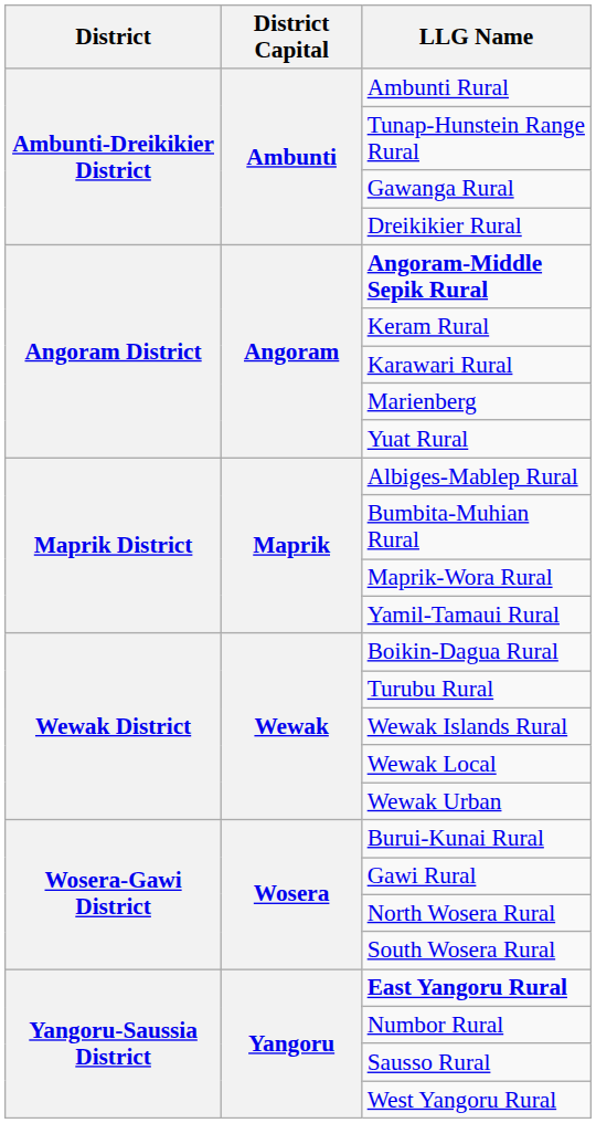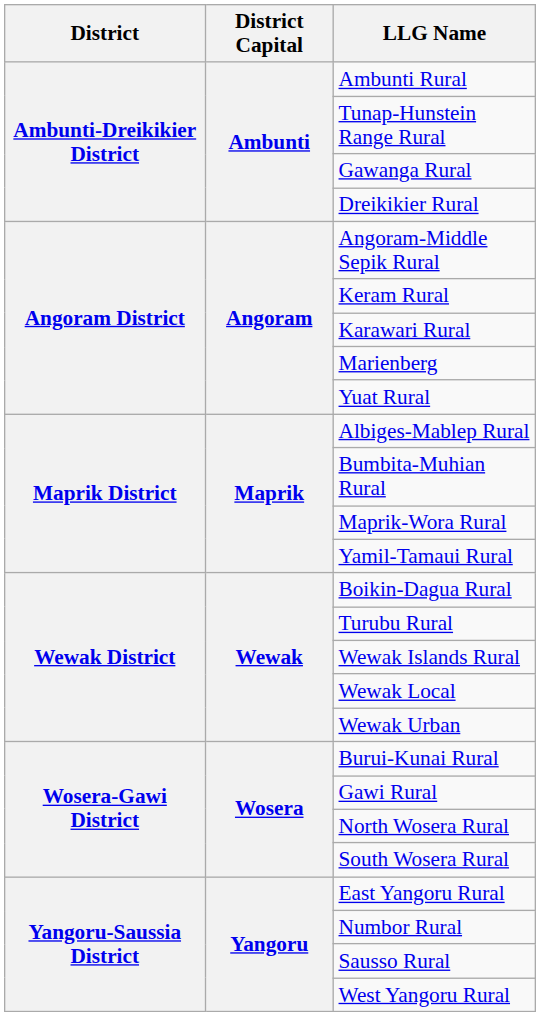Angoram-Middle Sepik Rural | LLG Name: bold -> normal
East Yangoru Rural | LLG Name: bold -> normal
